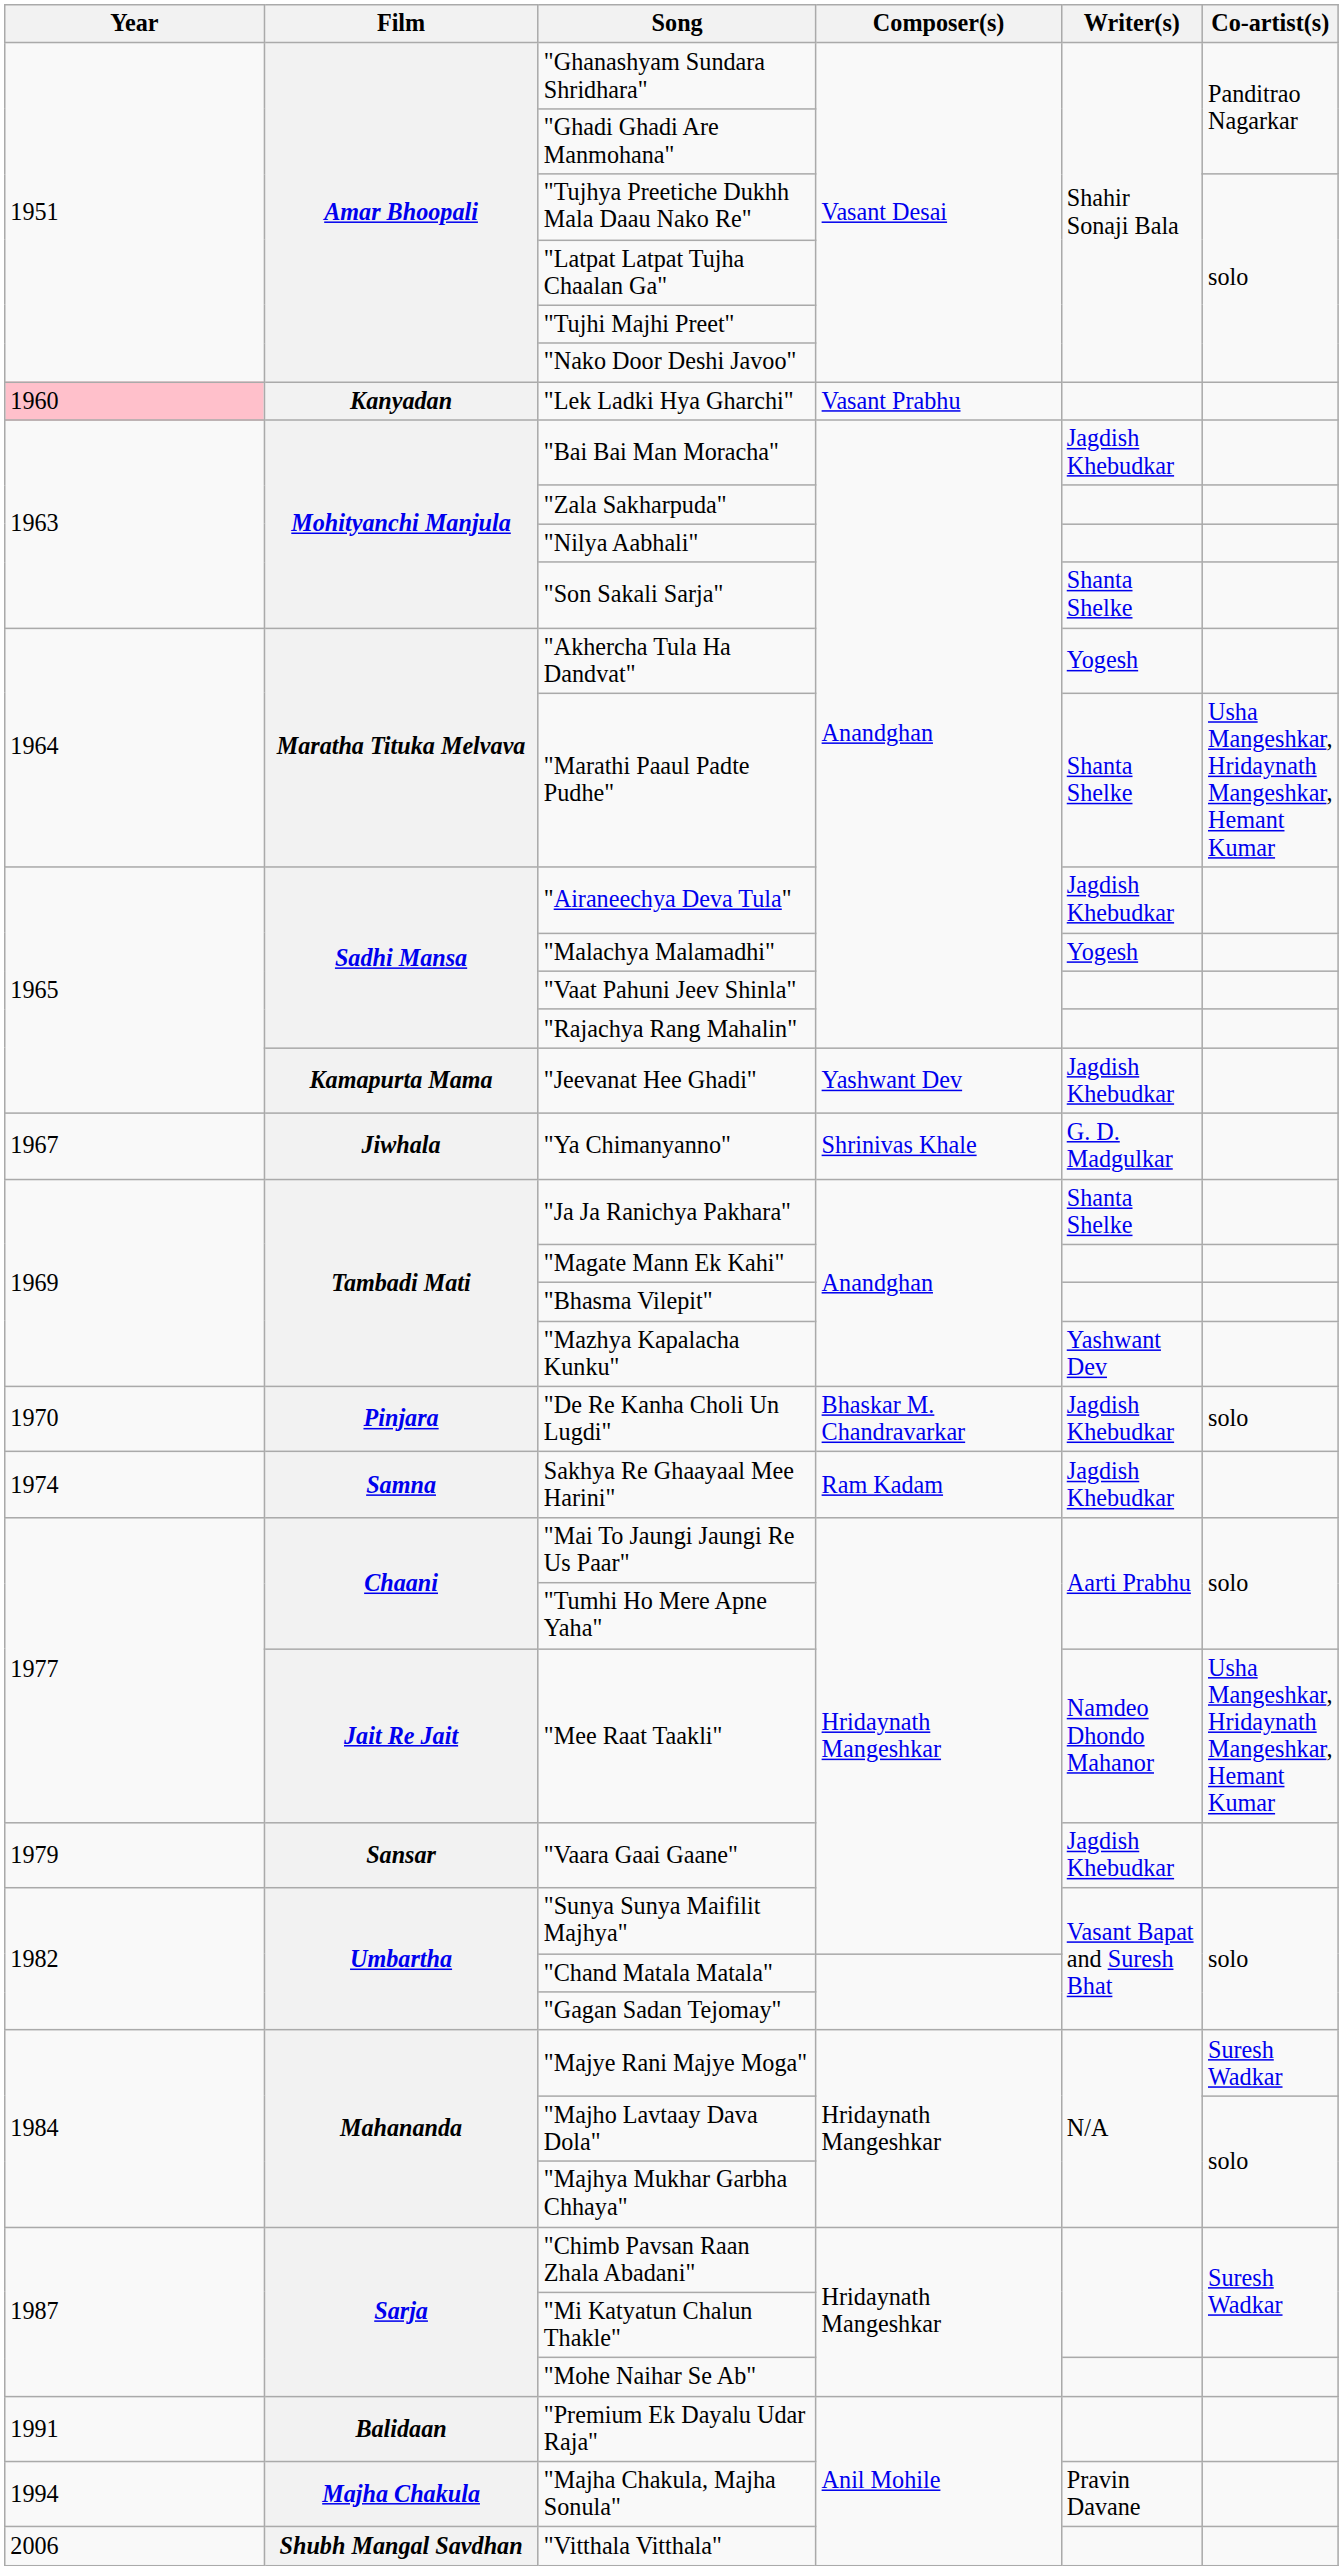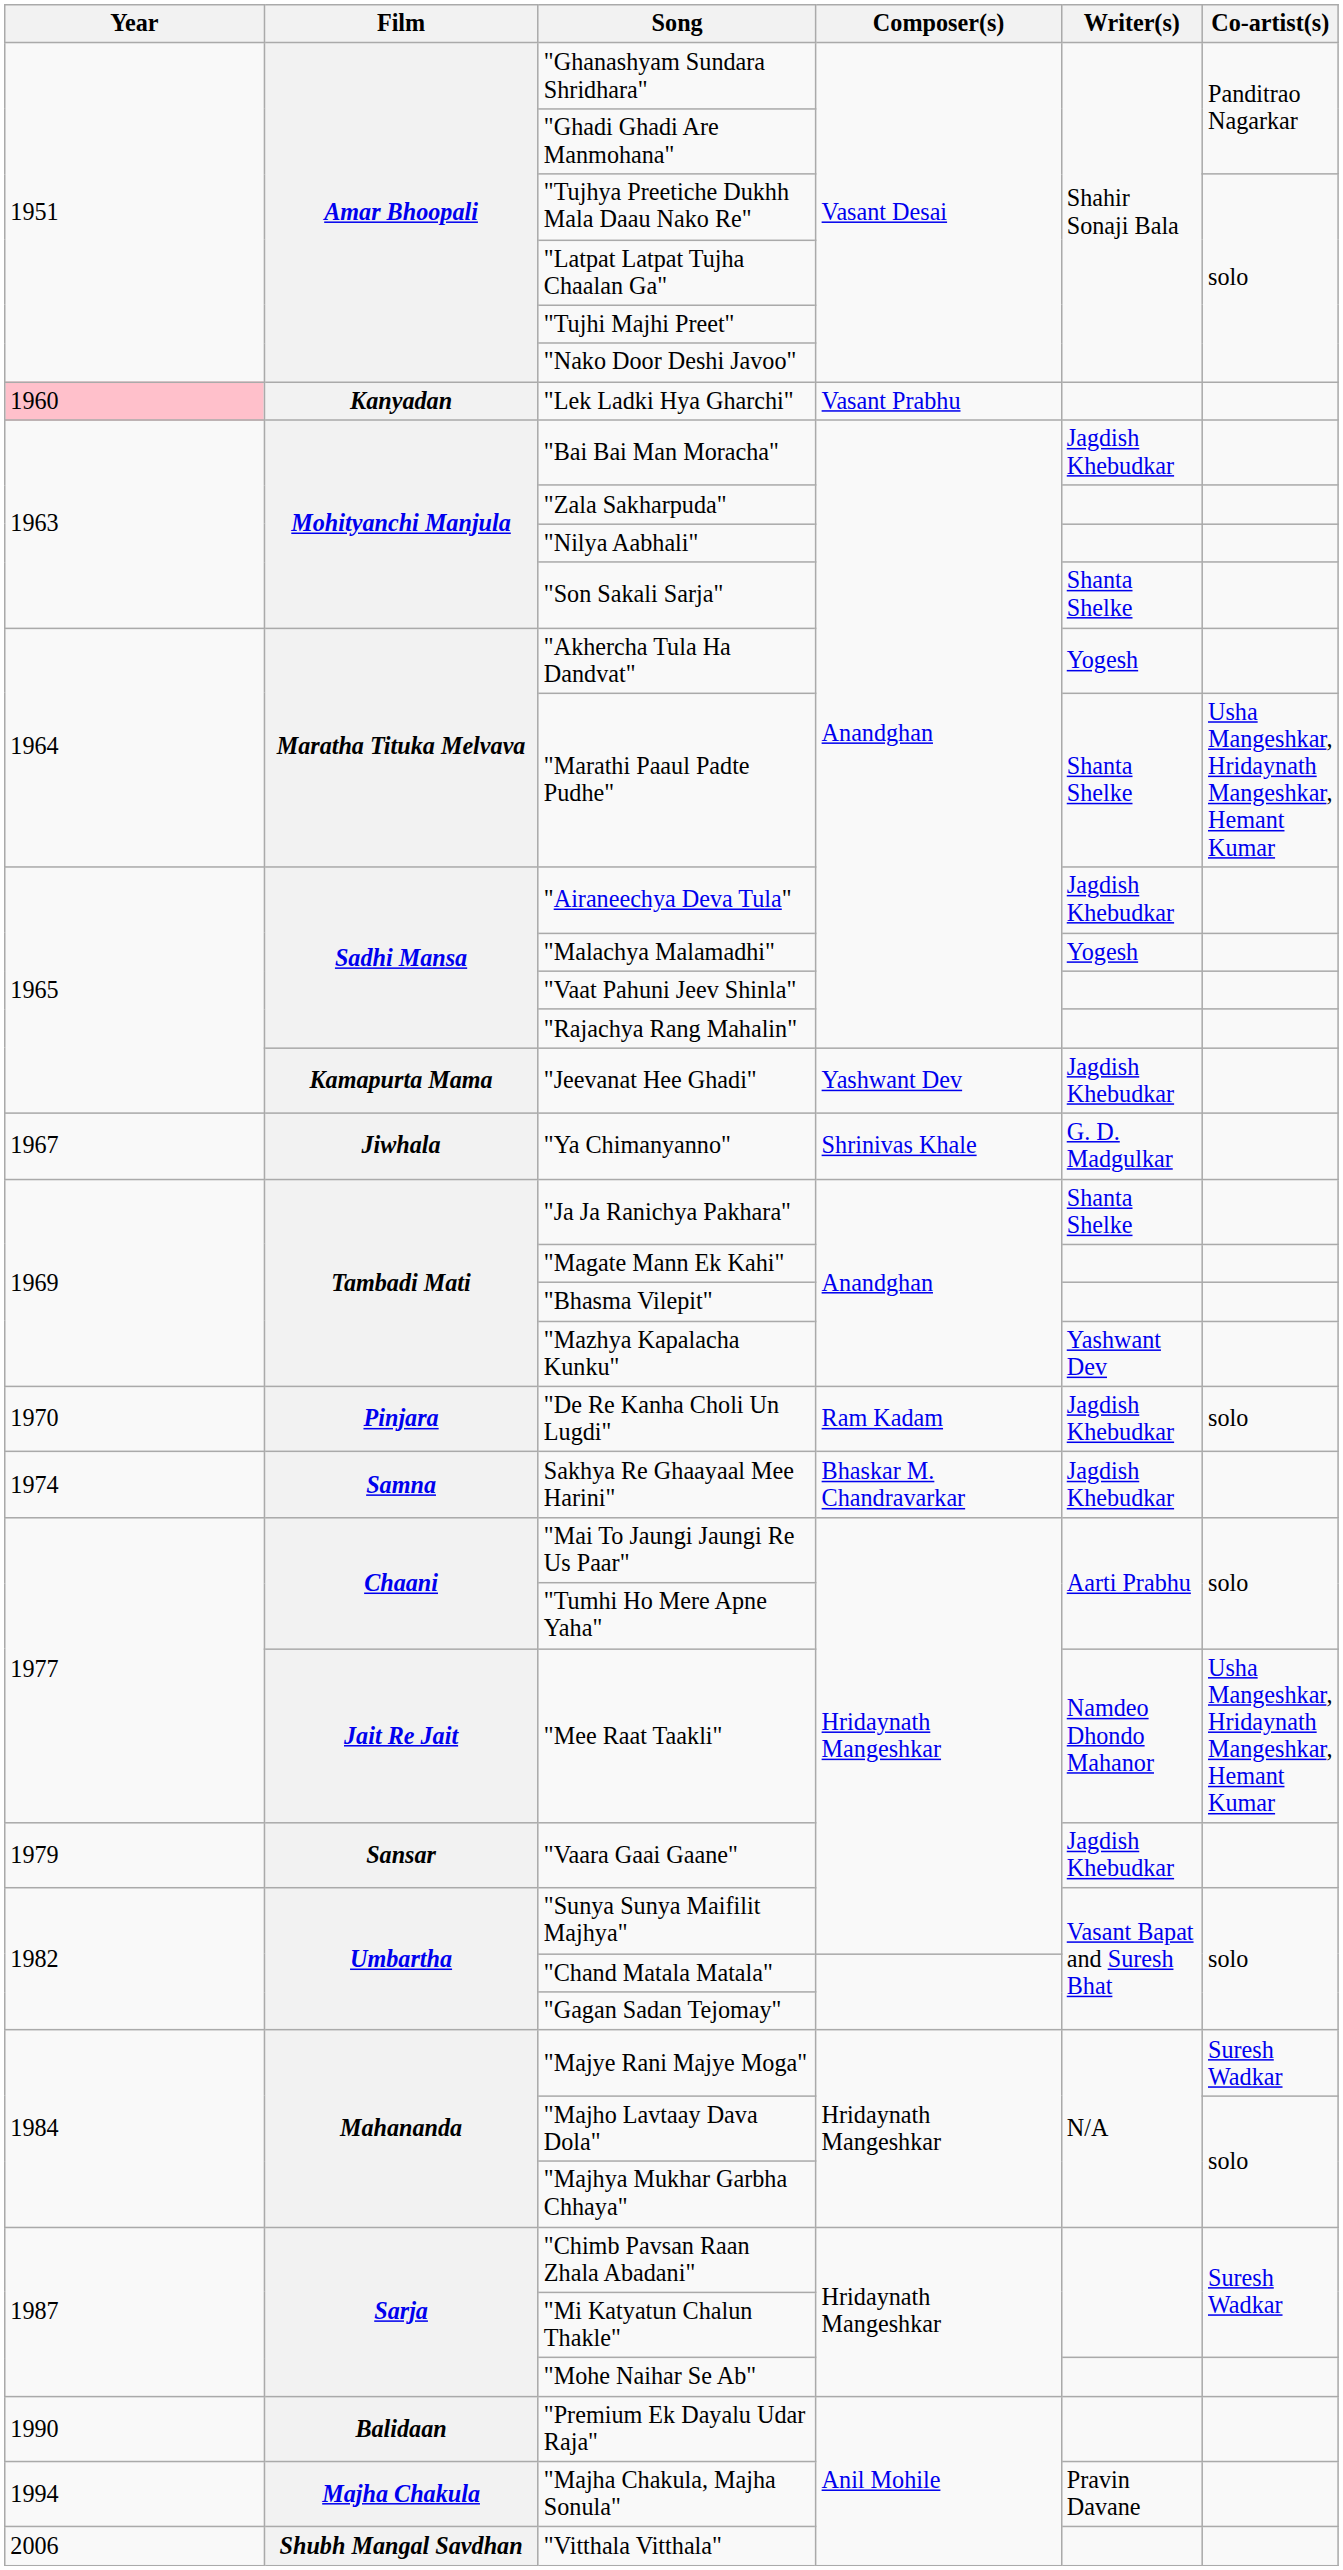"De Re Kanha Choli Un Lugdi" | Composer(s): Bhaskar M. Chandravarkar -> Ram Kadam
Sakhya Re Ghaayaal Mee Harini" | Composer(s): Ram Kadam -> Bhaskar M. Chandravarkar
"Premium Ek Dayalu Udar Raja" | Year: 1991 -> 1990
